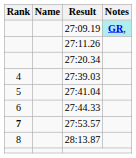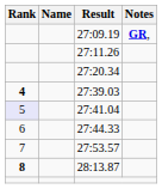27:09.19 | Notes: paleturquoise background -> no background
27:39.03 | Rank: normal -> bold
27:41.04 | Rank: no background -> lavender background
27:53.57 | Rank: bold -> normal
28:13.87 | Rank: normal -> bold
